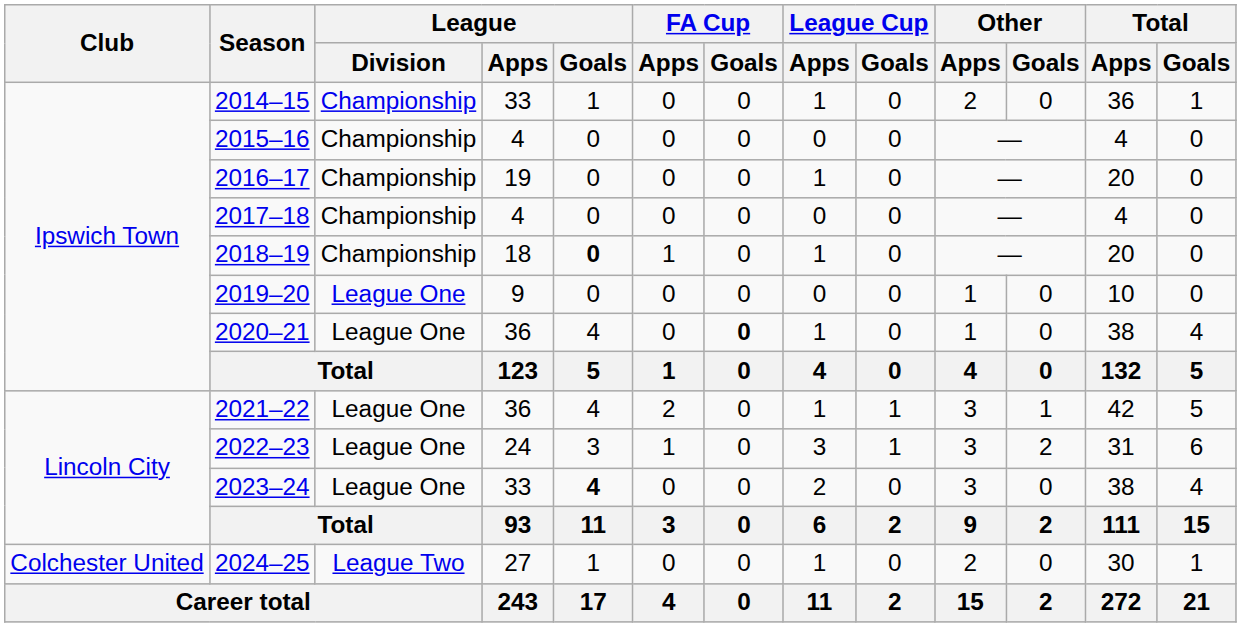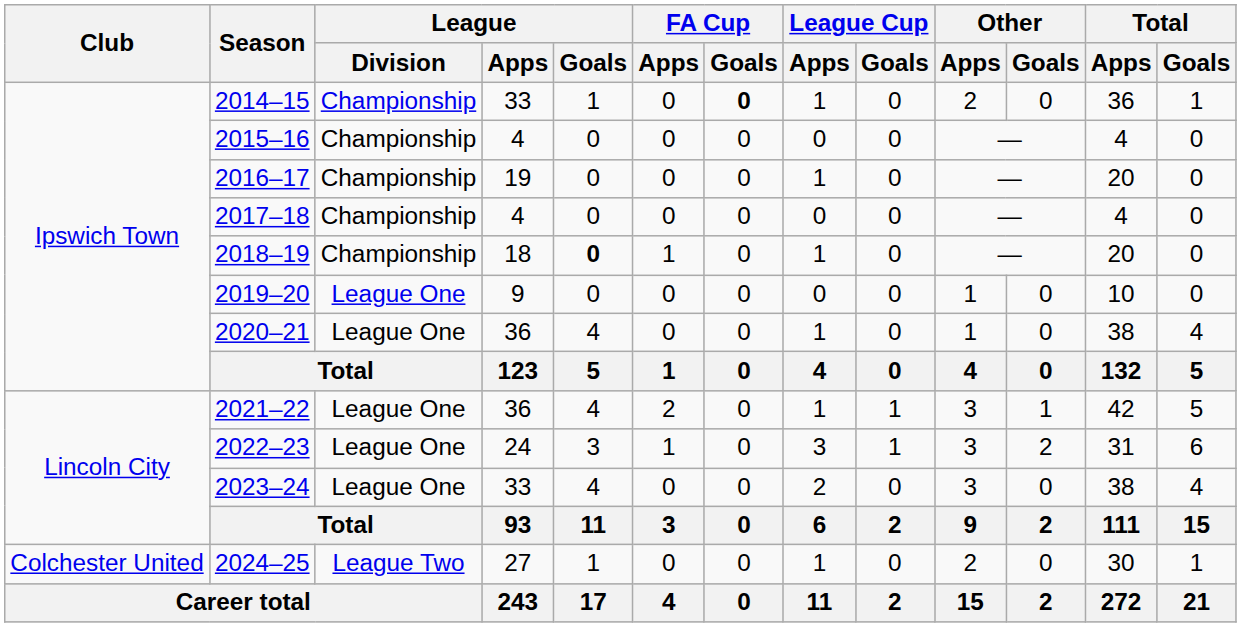2014–15 | FA Cup / Goals: normal -> bold
2020–21 | FA Cup / Goals: bold -> normal
2023–24 | League / Goals: bold -> normal
